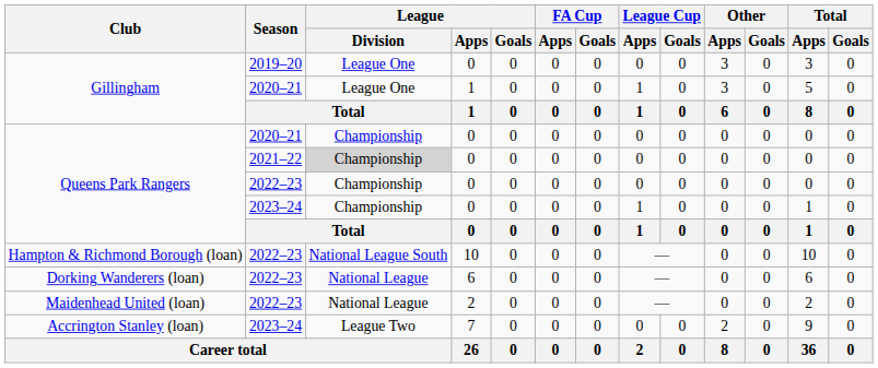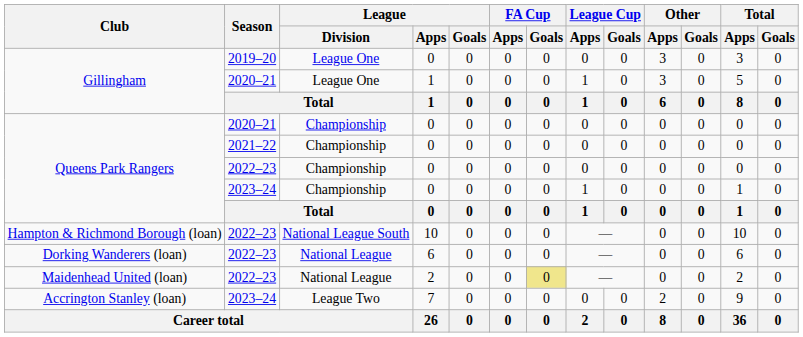Queens Park Rangers / 2021–22 | League / Division: lightgrey background -> no background
Maidenhead United (loan) | FA Cup / Goals: no background -> khaki background
